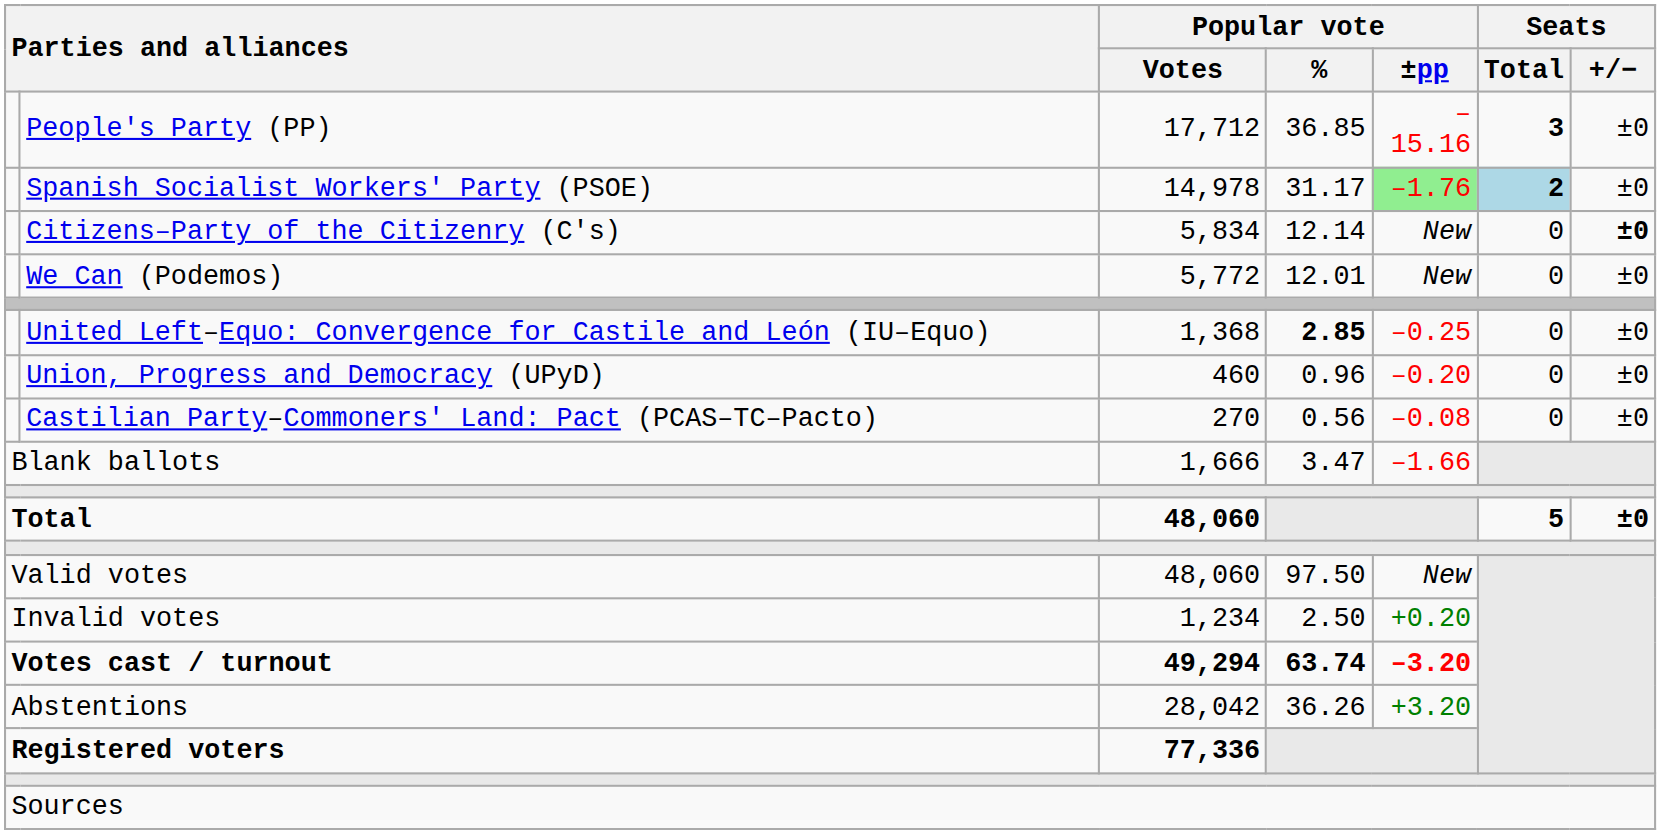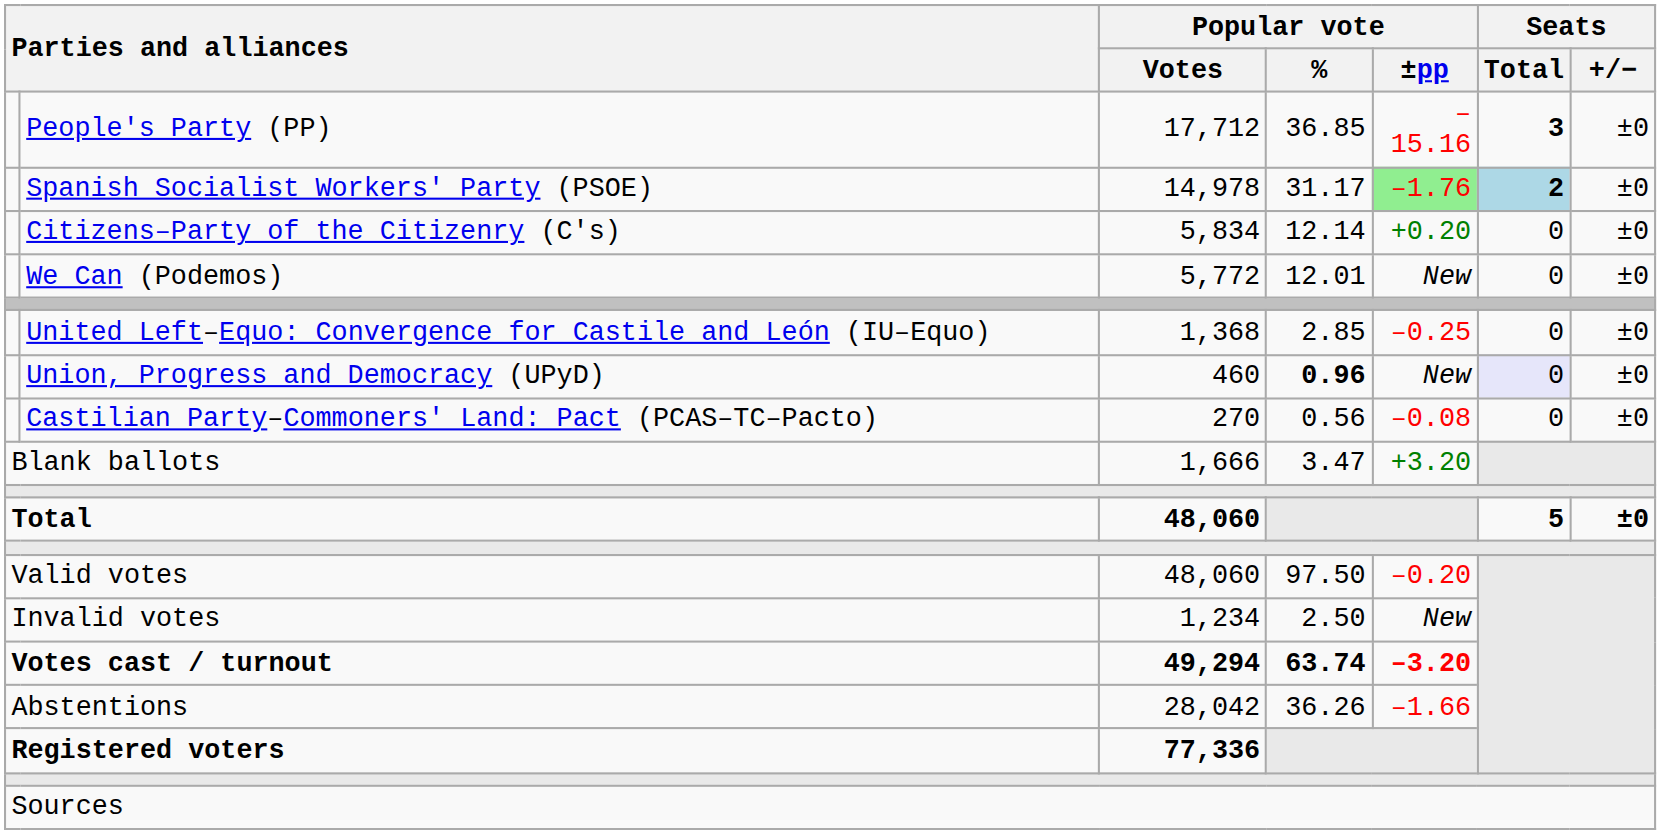Citizens–Party of the Citizenry (C's) | Popular vote / ±pp: New -> +0.20
Citizens–Party of the Citizenry (C's) | Seats / +/−: bold -> normal
United Left–Equo: Convergence for Castile and León (IU–Equo) | Popular vote / %: bold -> normal
Union, Progress and Democracy (UPyD) | Popular vote / %: normal -> bold
Union, Progress and Democracy (UPyD) | Popular vote / ±pp: –0.20 -> New
Union, Progress and Democracy (UPyD) | Seats / Total: no background -> lavender background
Blank ballots | Popular vote / ±pp: –1.66 -> +3.20
Valid votes | Popular vote / ±pp: New -> –0.20
Invalid votes | Popular vote / ±pp: +0.20 -> New
Abstentions | Popular vote / ±pp: +3.20 -> –1.66
